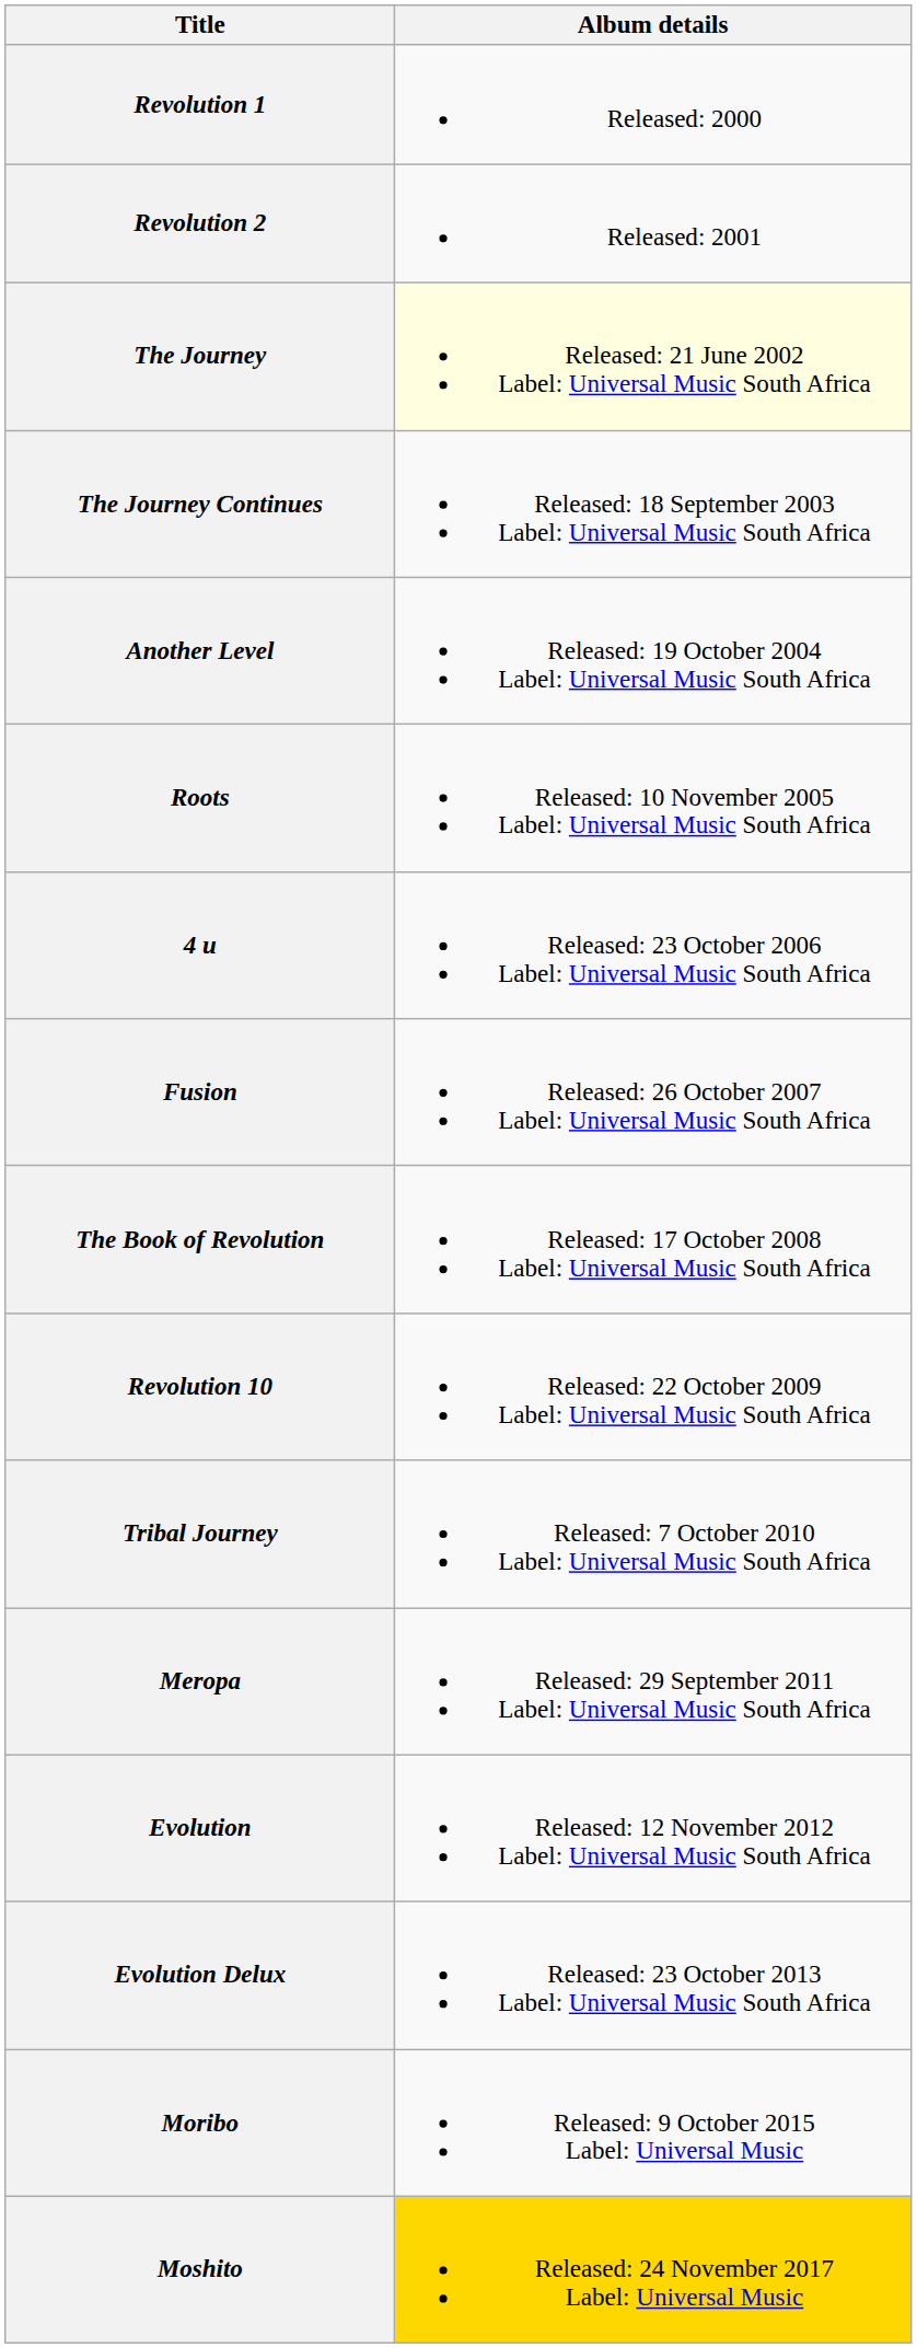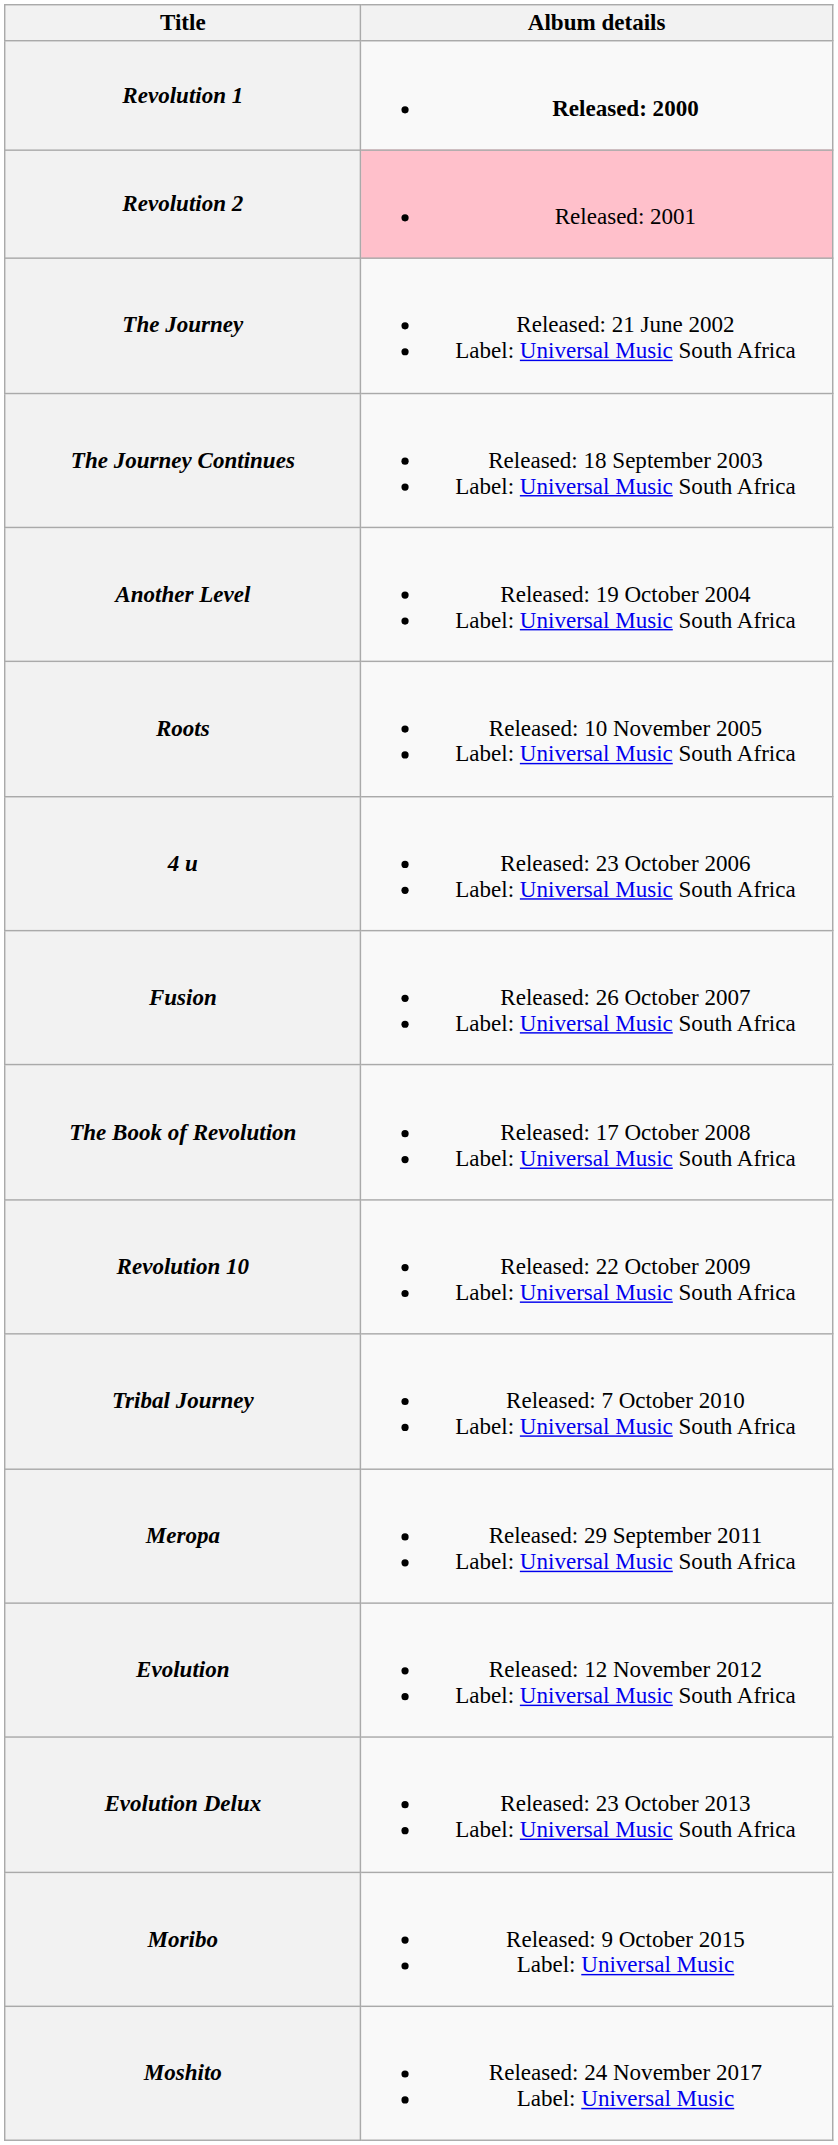Revolution 1 | Album details: normal -> bold
Revolution 2 | Album details: no background -> pink background
The Journey | Album details: lightyellow background -> no background
Moshito | Album details: gold background -> no background
